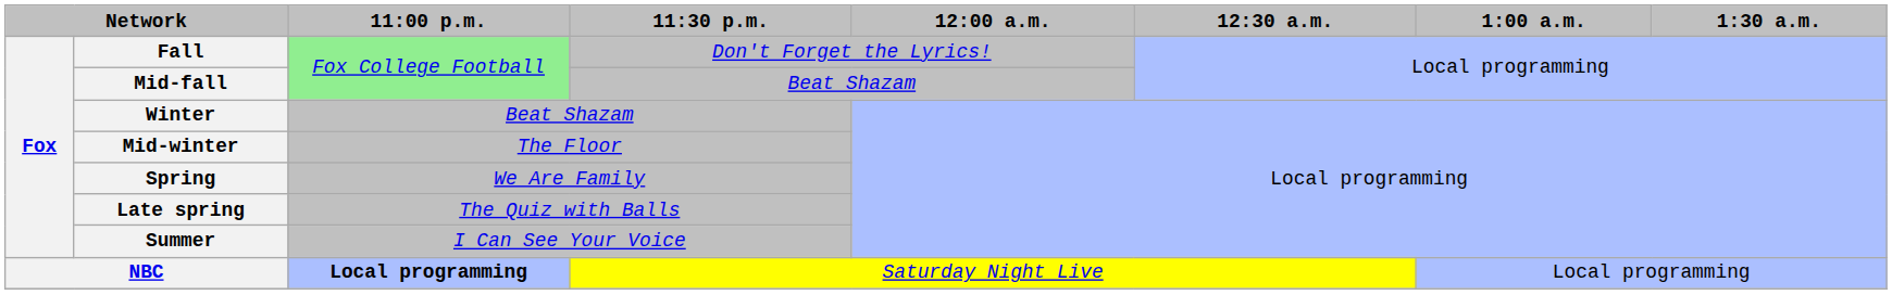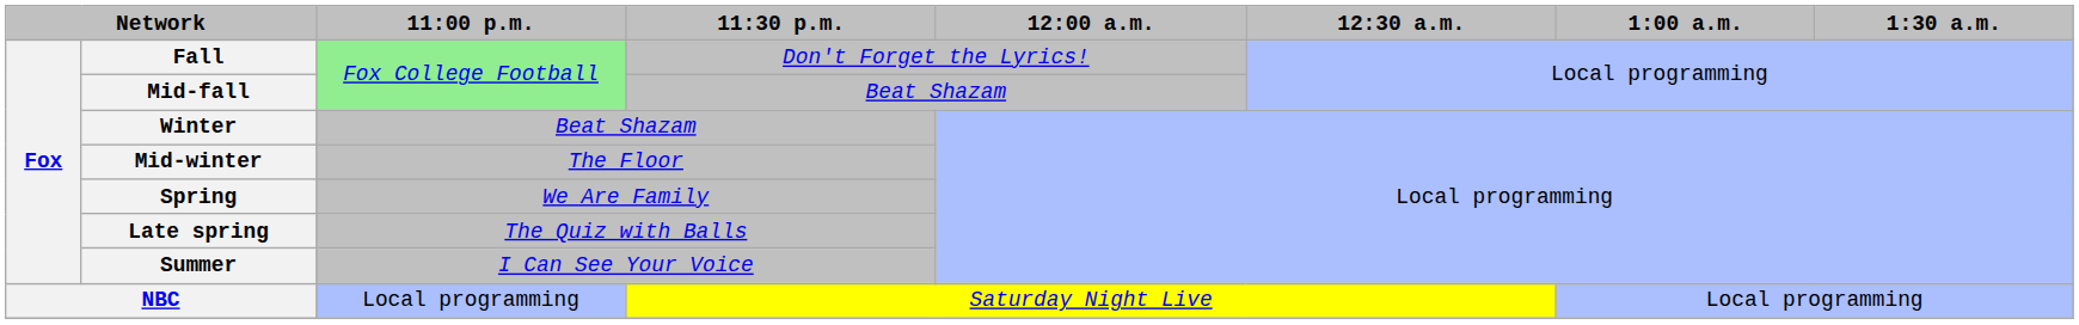NBC | 11:00 p.m.: bold -> normal
